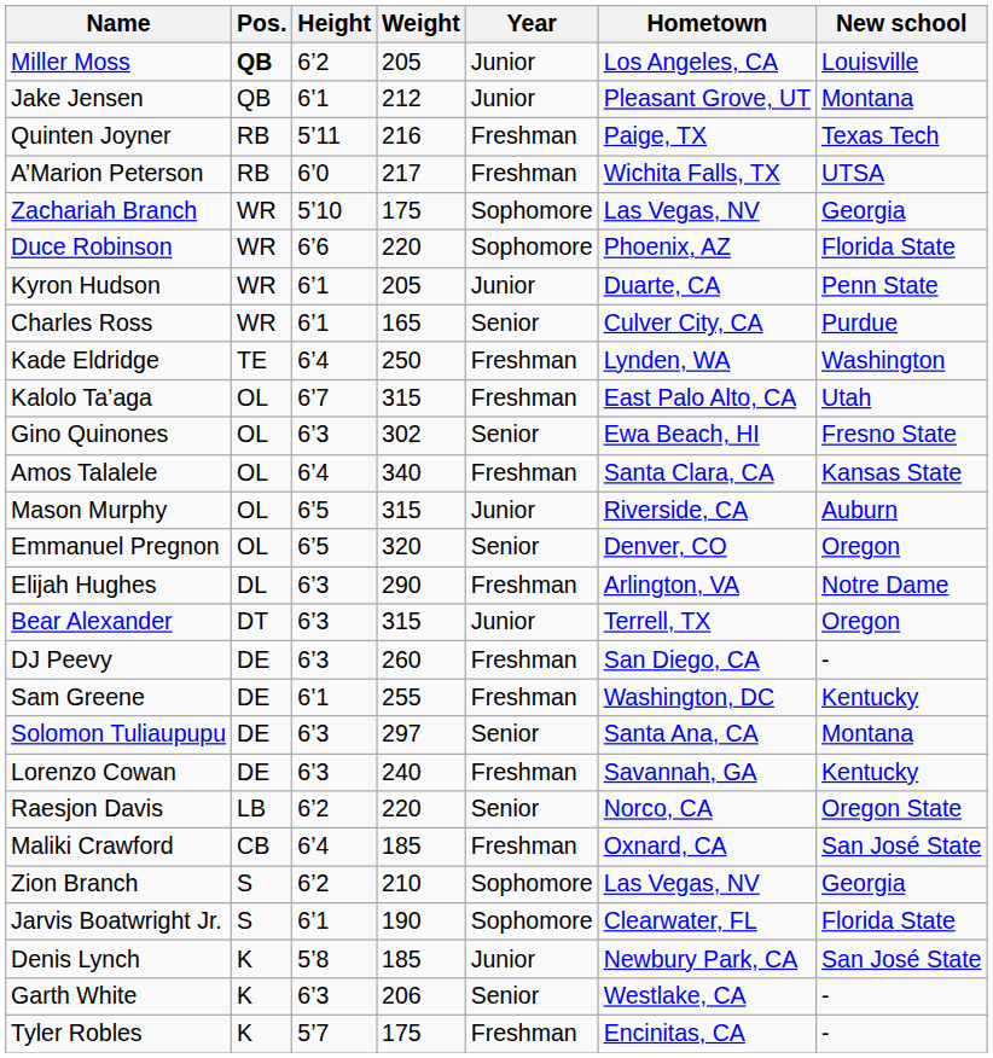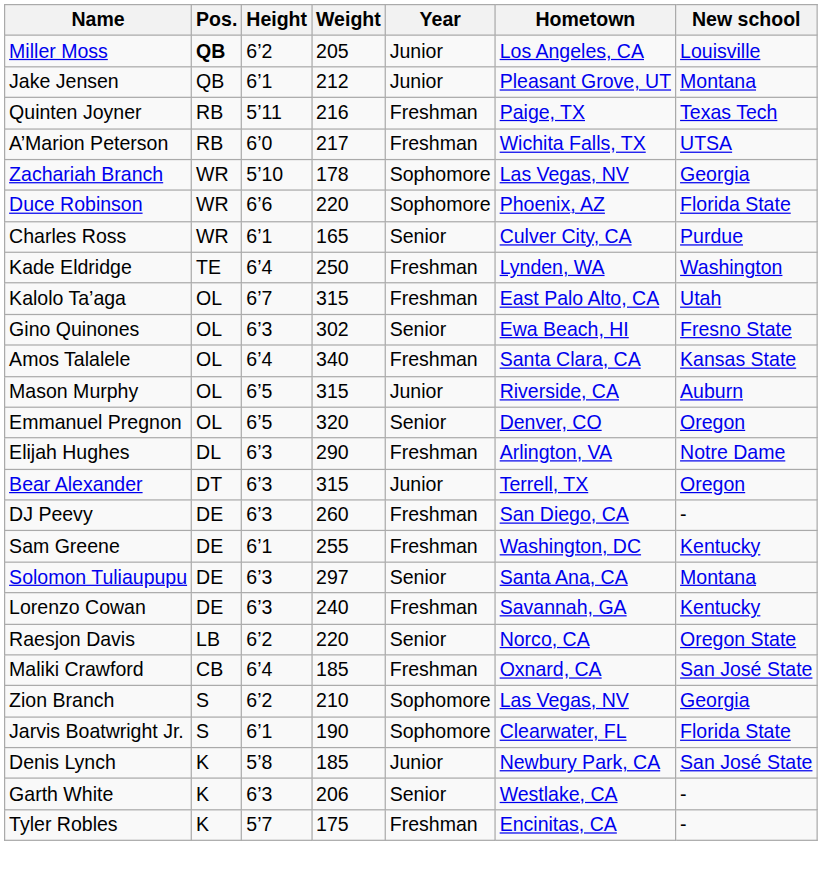Zachariah Branch | Weight: 175 -> 178
- row: Kyron Hudson | WR | 6’1 | 205 | Junior | Duarte, CA | Penn State
